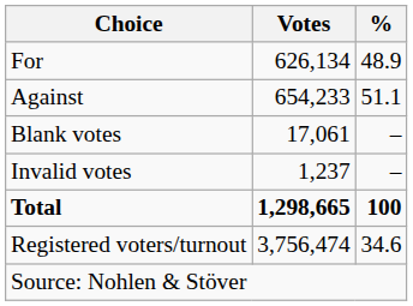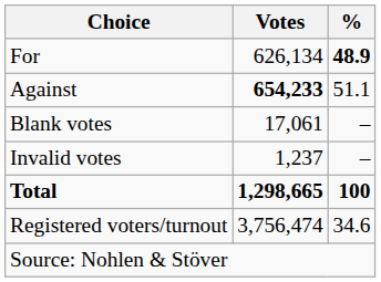For | %: normal -> bold
Against | Votes: normal -> bold
